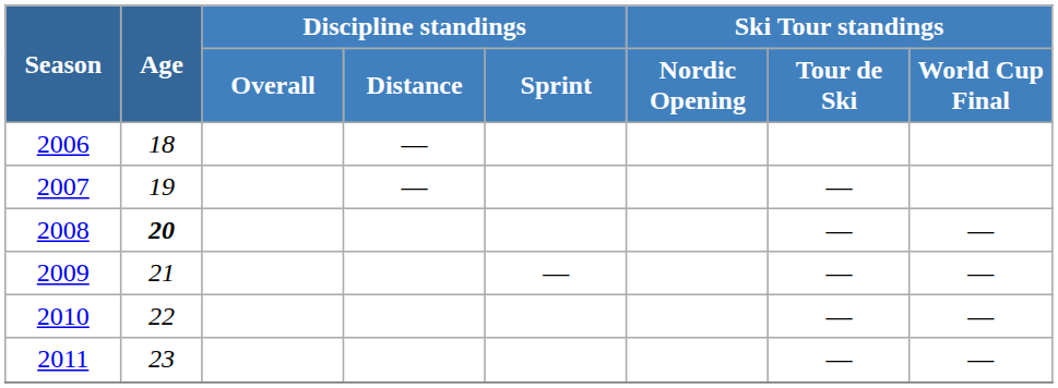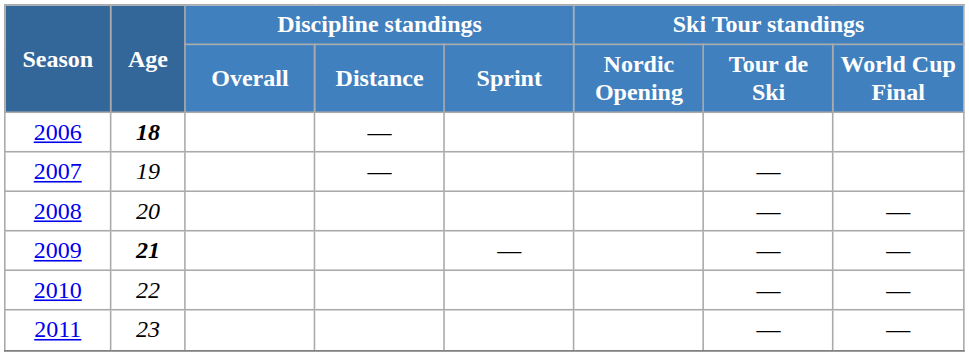2006 | Age: normal -> bold
2008 | Age: bold -> normal
2009 | Age: normal -> bold
